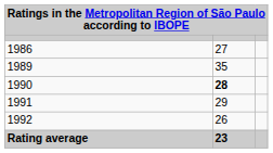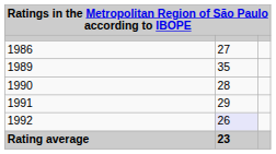1990 | column 2: bold -> normal
1992 | column 2: no background -> lavender background
